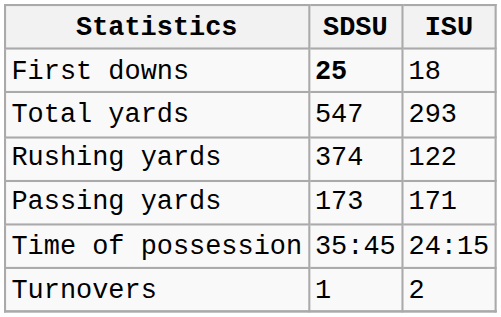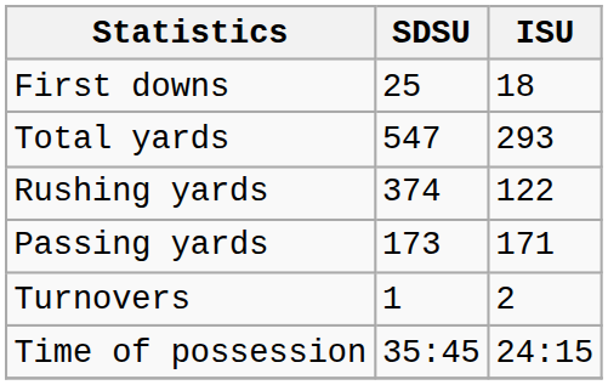First downs | SDSU: bold -> normal
rows swapped: Turnovers <-> Time of possession
